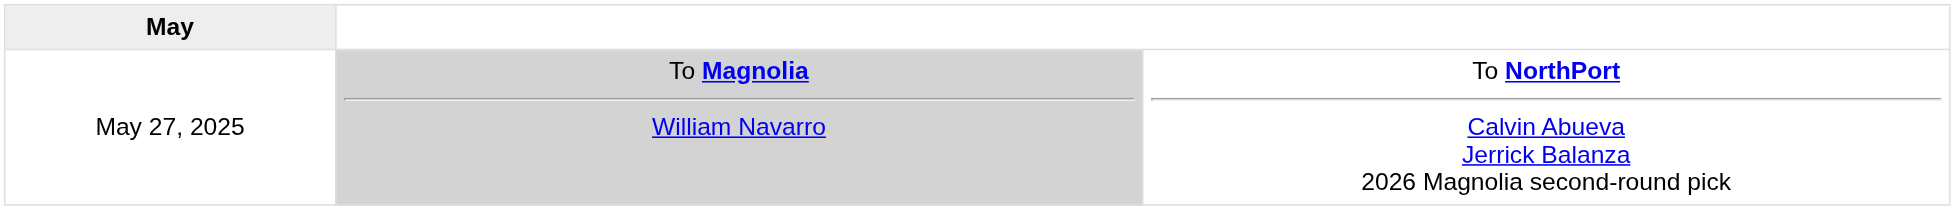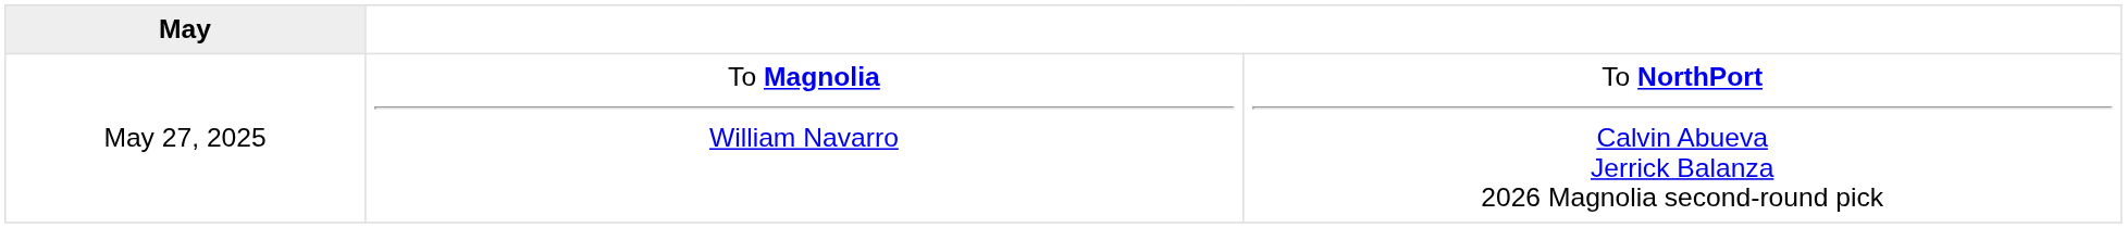May 27, 2025 | column 2: lightgrey background -> no background
